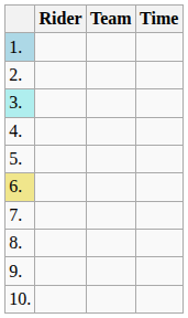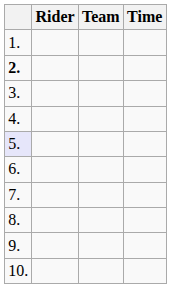1. | column 1: lightblue background -> no background
2. | column 1: normal -> bold
3. | column 1: paleturquoise background -> no background
5. | column 1: no background -> lavender background
6. | column 1: khaki background -> no background
